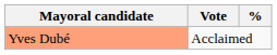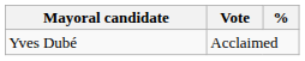Yves Dubé | Mayoral candidate: lightsalmon background -> no background
